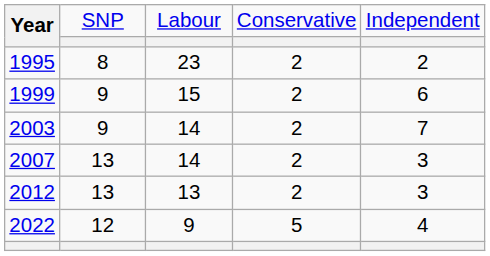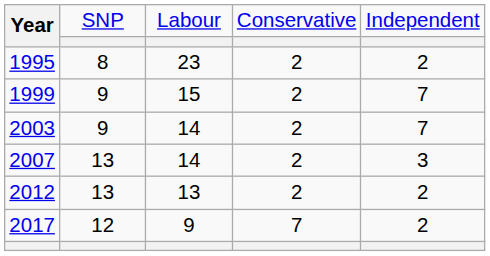1999 | column 5: 6 -> 7
2012 | column 5: 3 -> 2
+ row: 2017 | 12 | 9 | 7 | 2
- row: 2022 | 12 | 9 | 5 | 4
